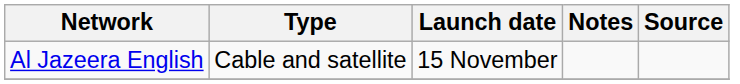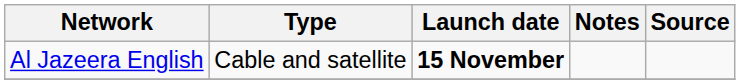Al Jazeera English | Launch date: normal -> bold
